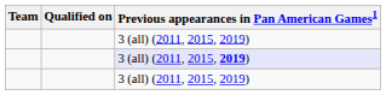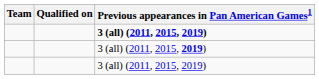row 2 | Previous appearances in Pan American Games1: normal -> bold
row 3 | Previous appearances in Pan American Games1: lavender background -> no background
